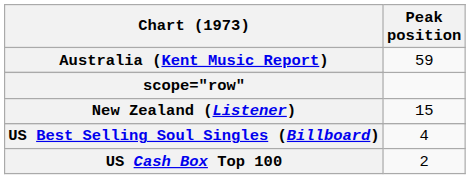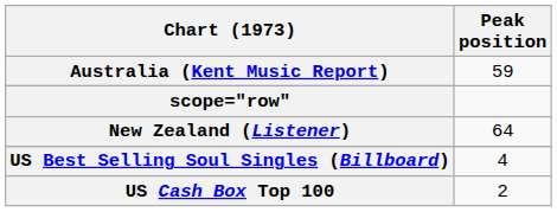New Zealand (Listener) | Peak position: 15 -> 64
